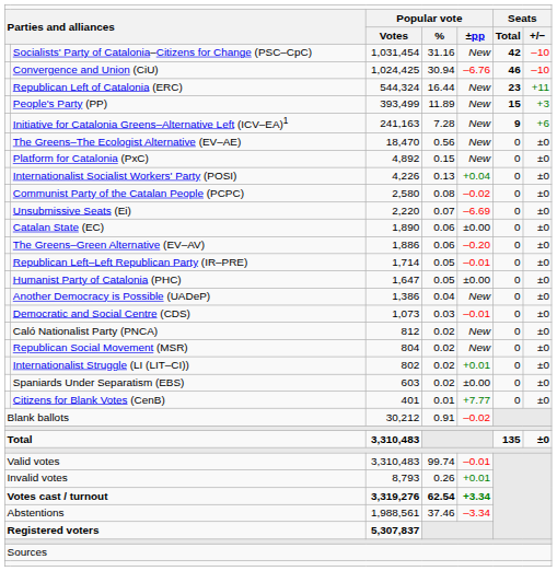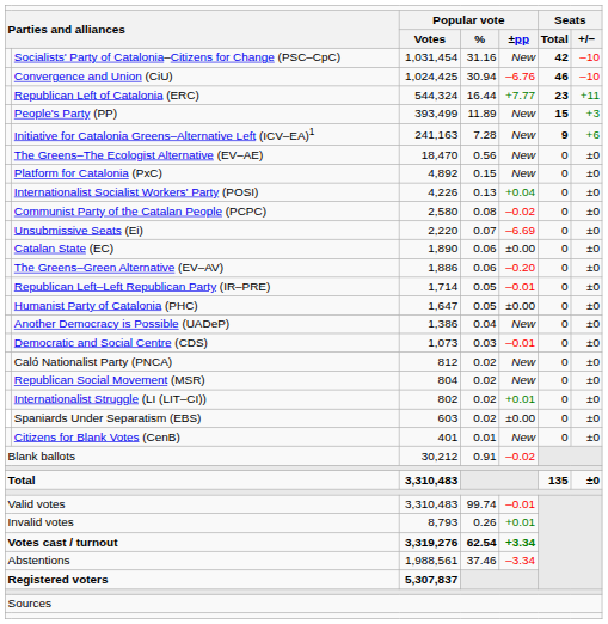Republican Left of Catalonia (ERC) | column 5: New -> +7.77
Citizens for Blank Votes (CenB) | column 5: +7.77 -> New
